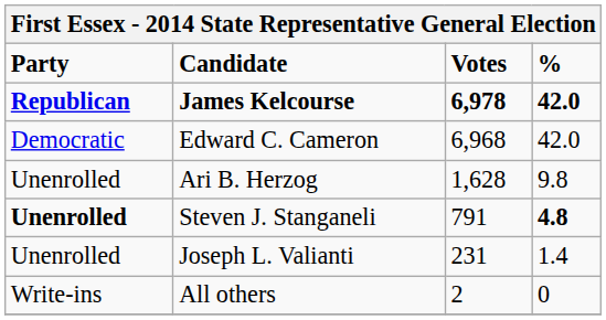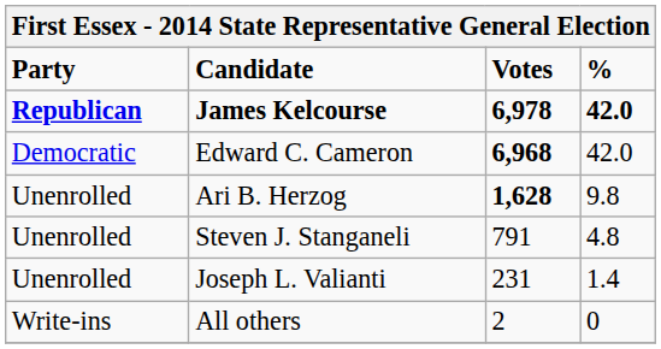Edward C. Cameron | Votes: normal -> bold
Ari B. Herzog | Votes: normal -> bold
Steven J. Stanganeli | Party: bold -> normal
Steven J. Stanganeli | %: bold -> normal
